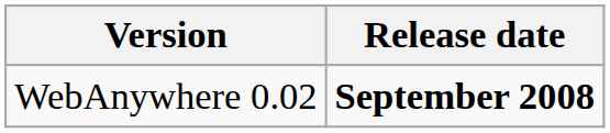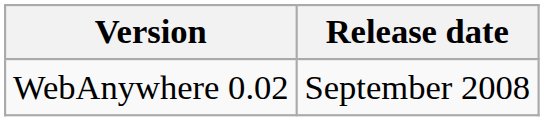WebAnywhere 0.02 | Release date: bold -> normal
